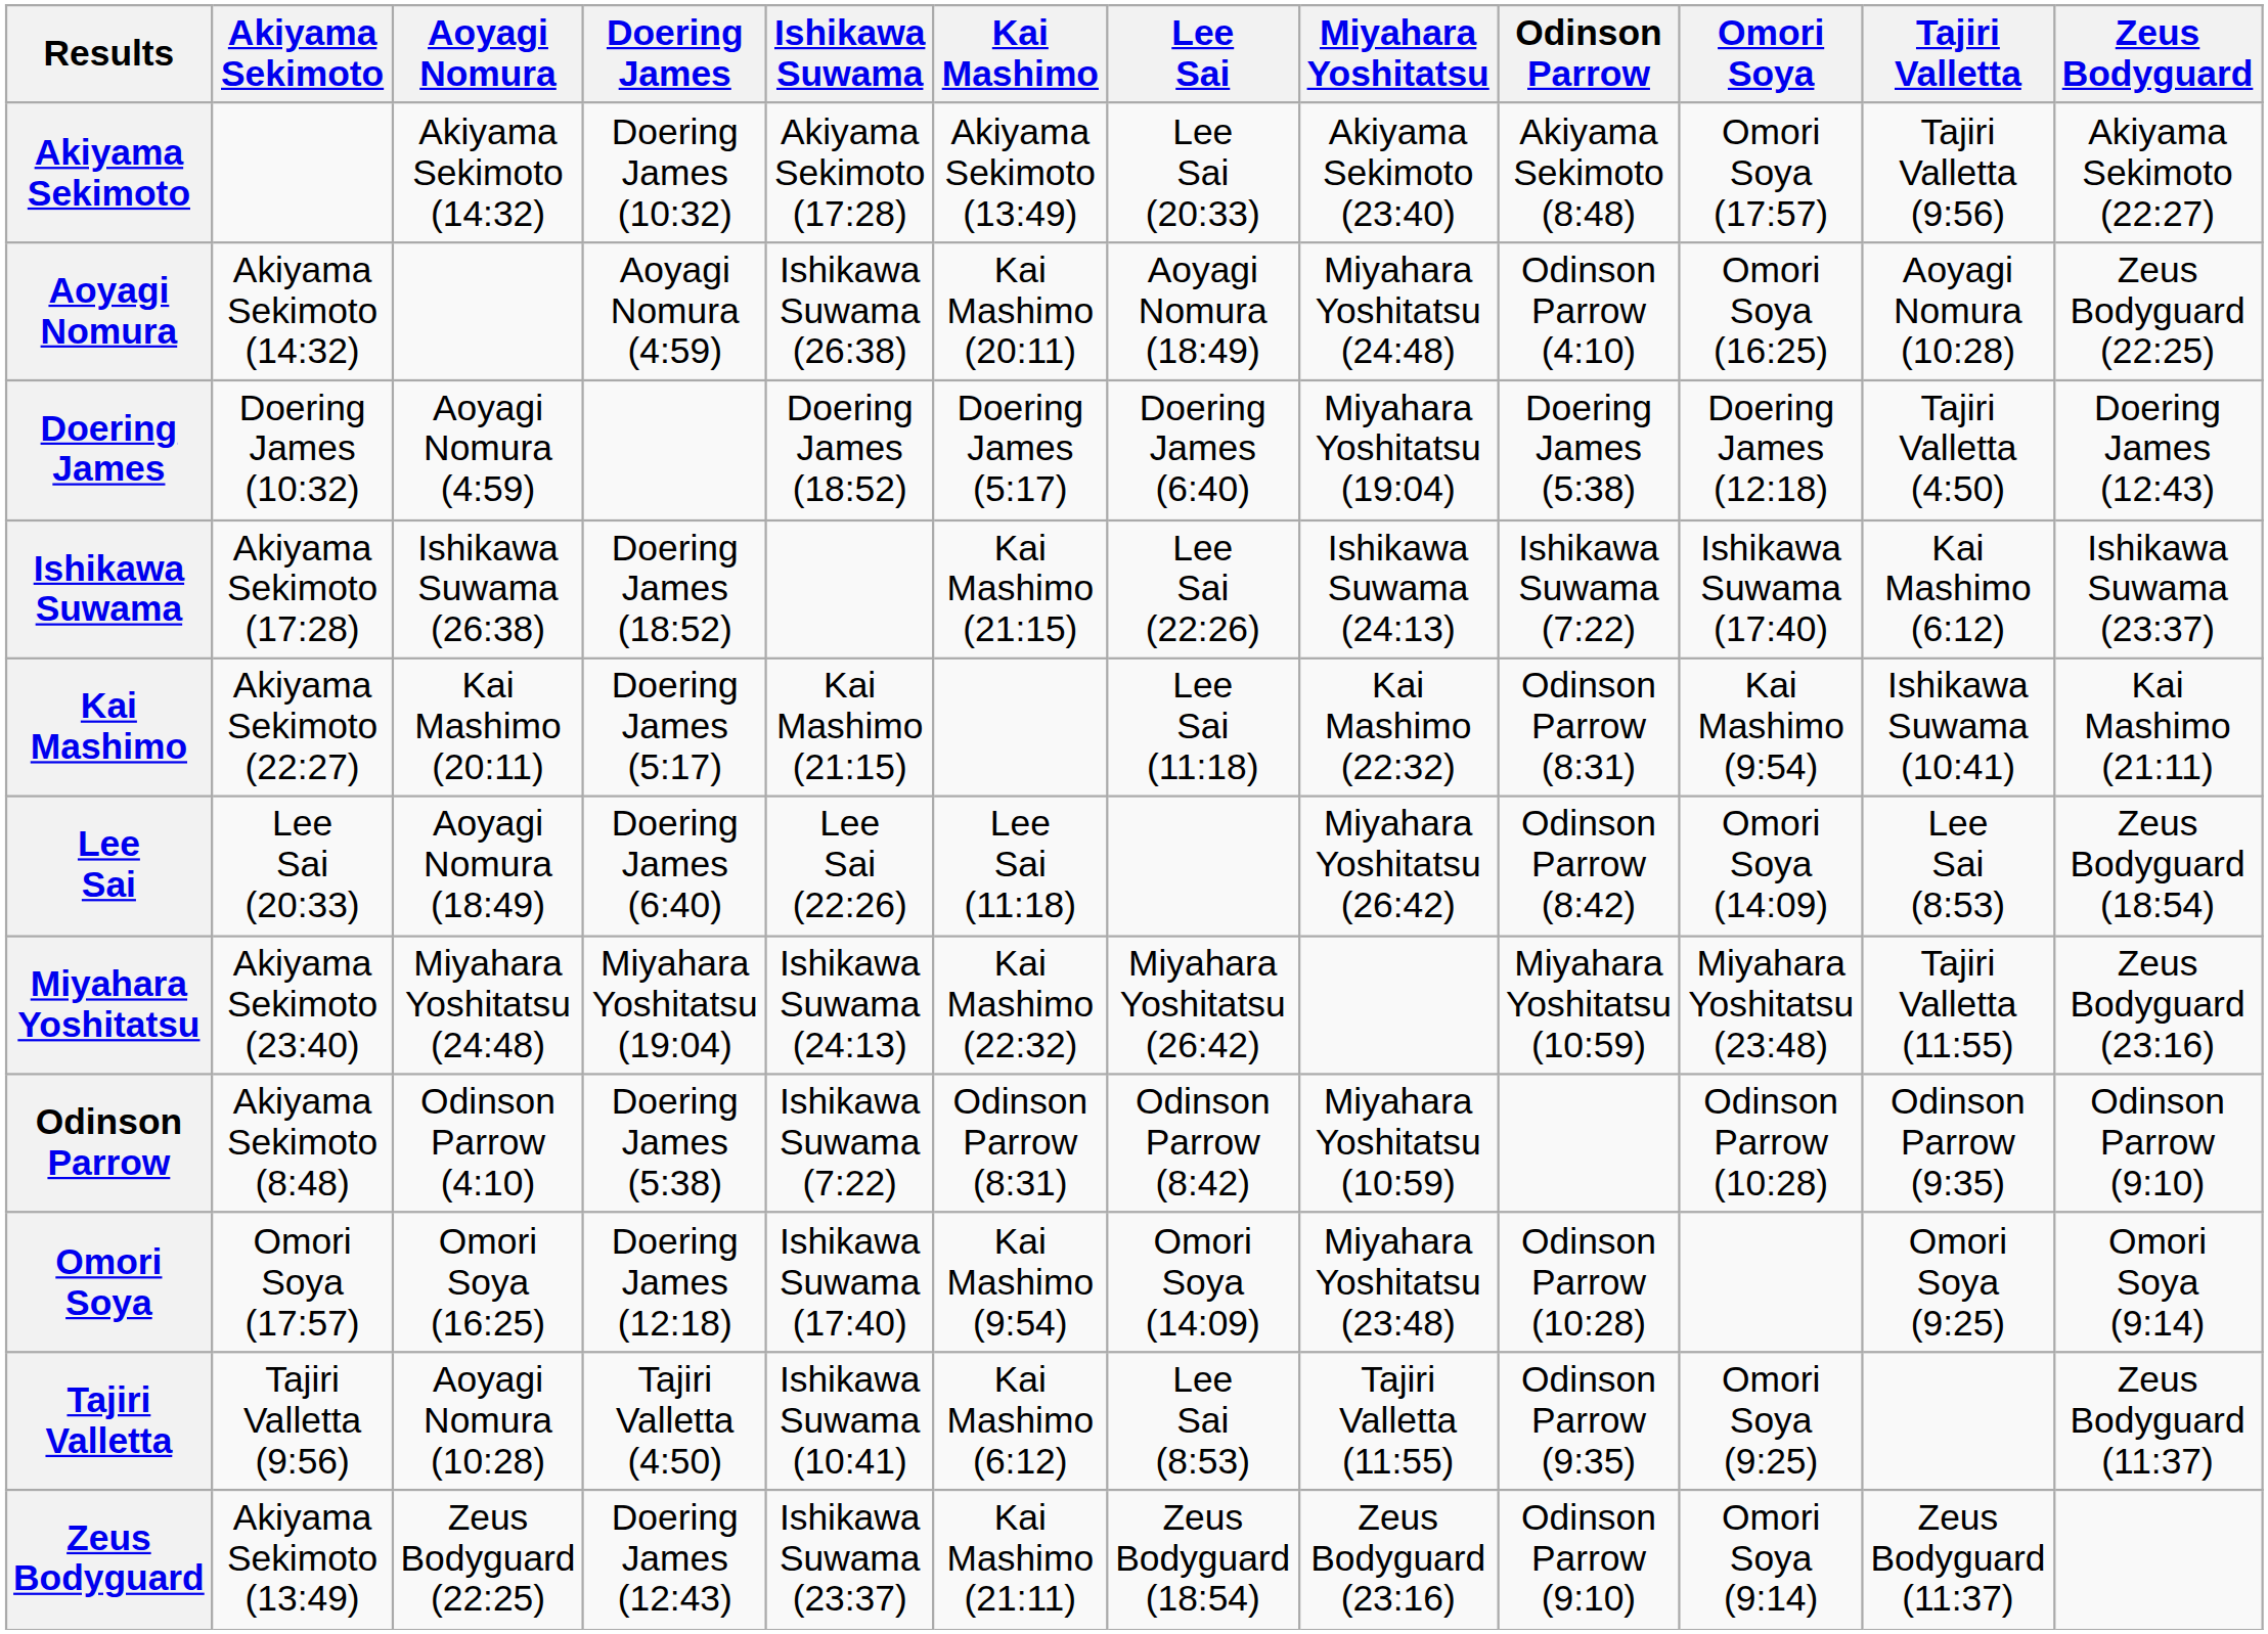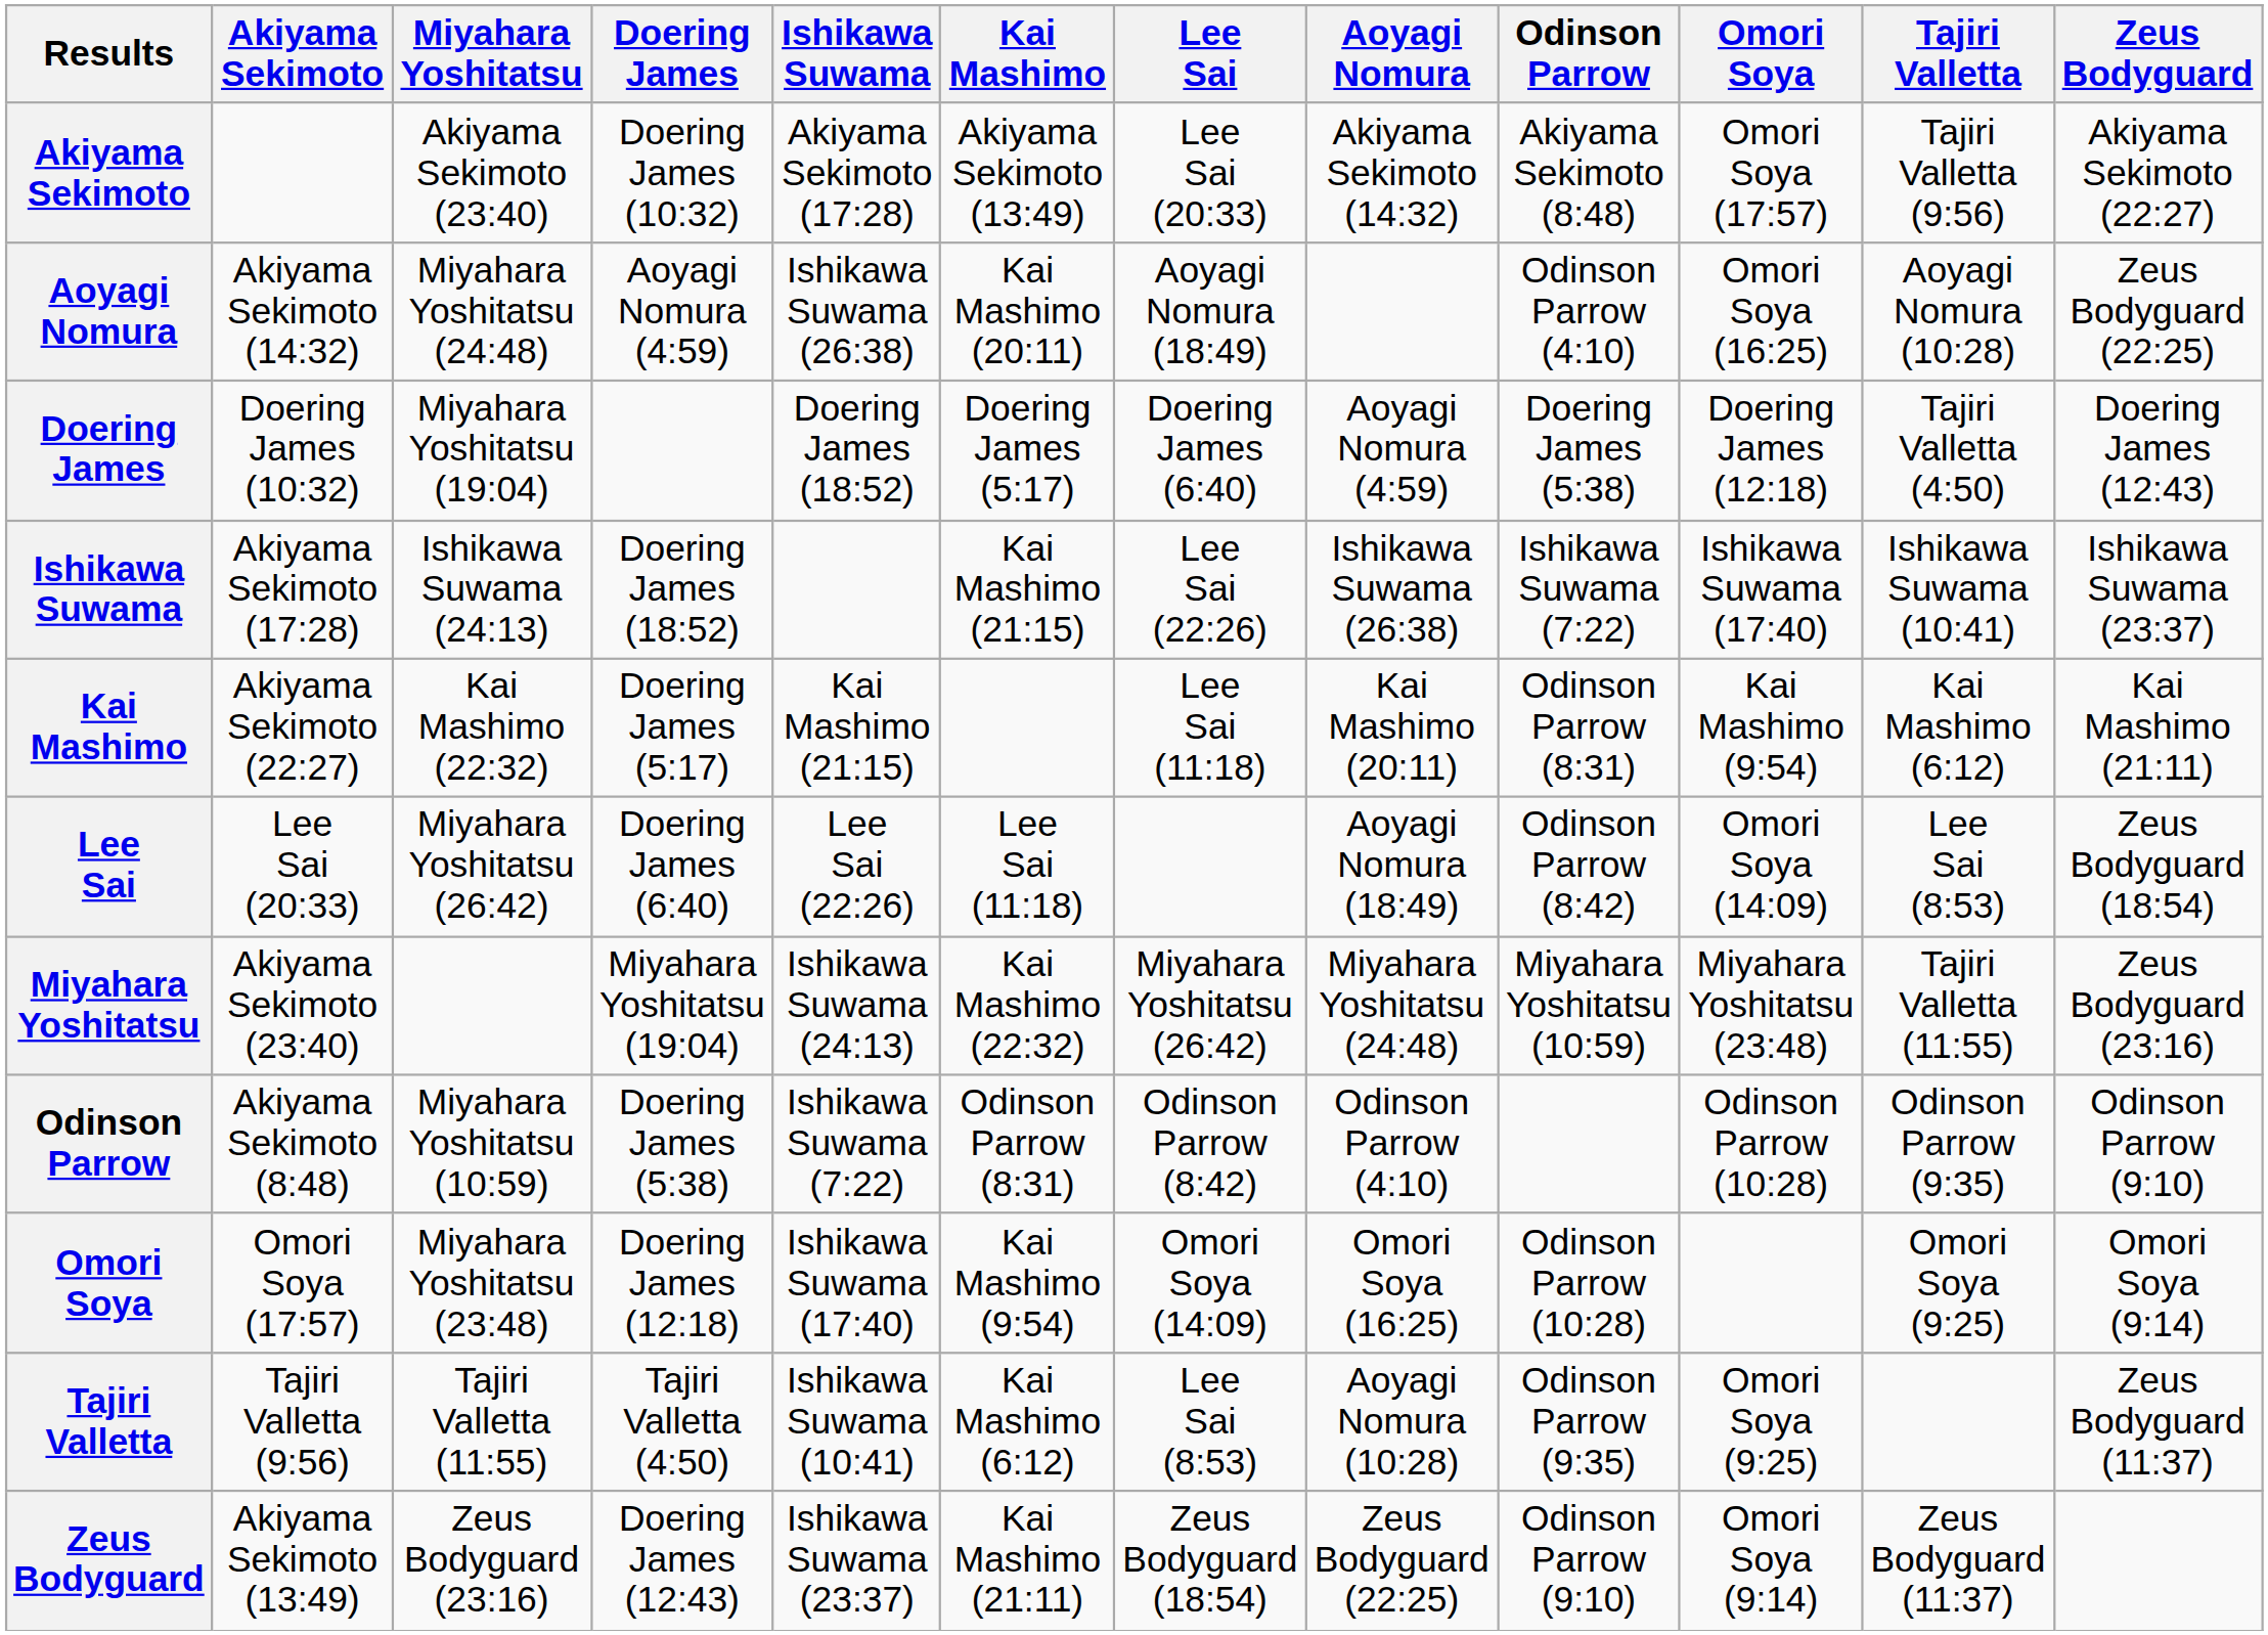columns swapped: Aoyagi Nomura <-> Miyahara Yoshitatsu
row 5 | Tajiri Valletta: Kai Mashimo (6:12) -> Ishikawa Suwama (10:41)
row 6 | Tajiri Valletta: Ishikawa Suwama (10:41) -> Kai Mashimo (6:12)
